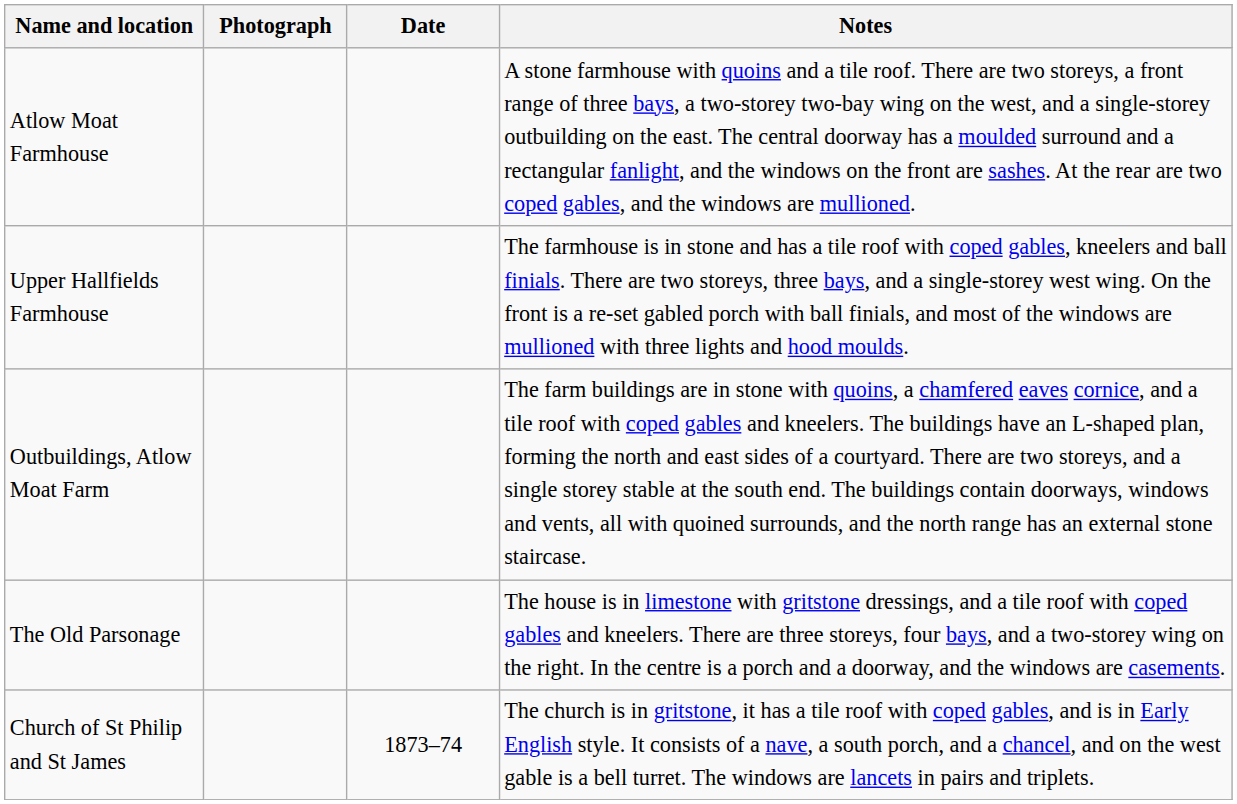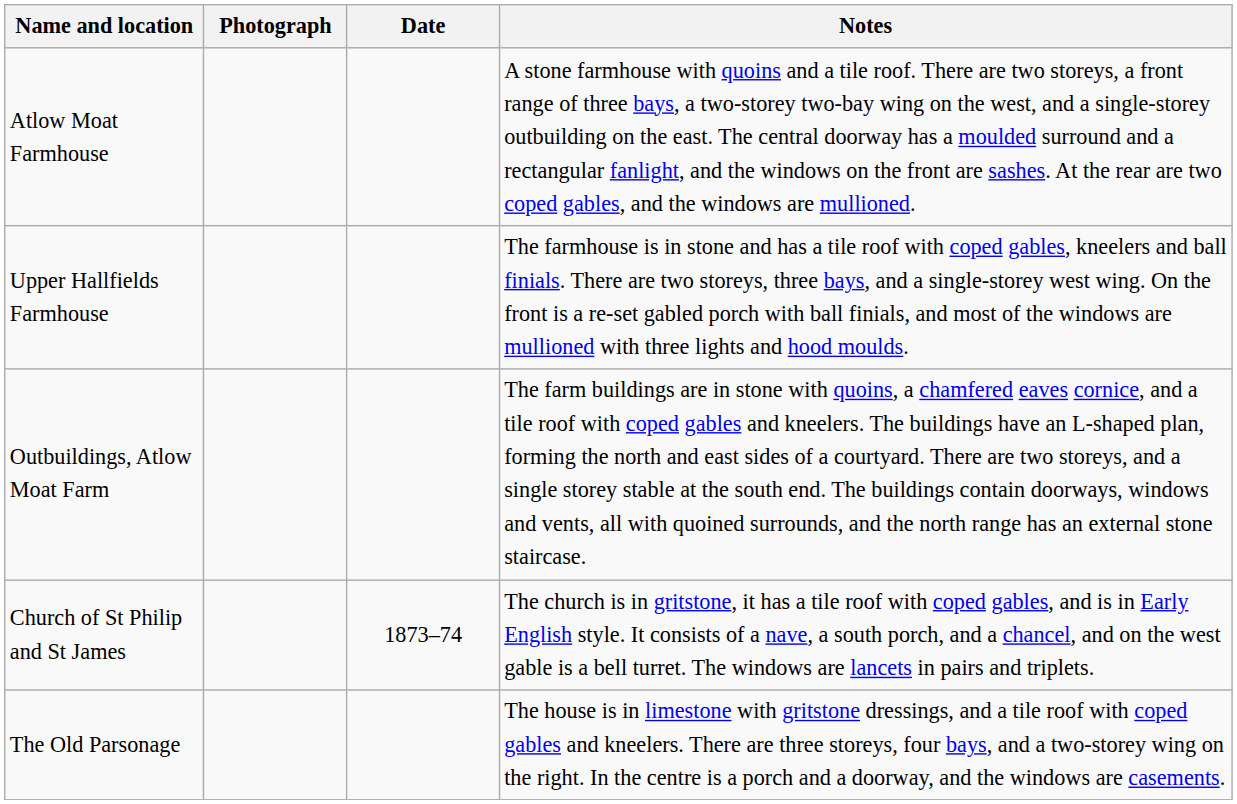rows swapped: The Old Parsonage <-> Church of St Philip and St James
